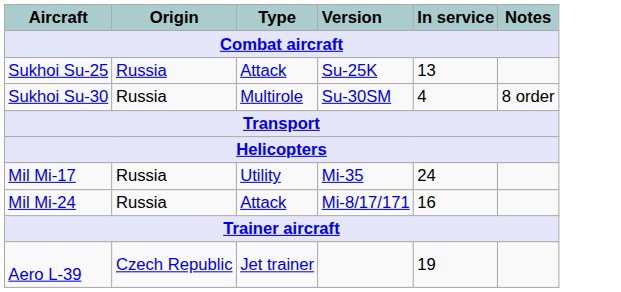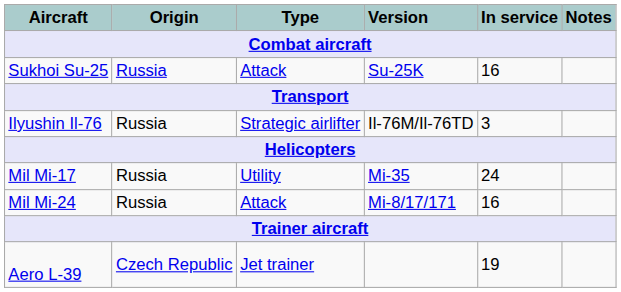Sukhoi Su-25 | In service: 13 -> 16
- row: Sukhoi Su-30 | Russia | Multirole | Su-30SM | 4 | 8 order
+ row: Ilyushin Il-76 | Russia | Strategic airlifter | Il-76M/Il-76TD | 3
